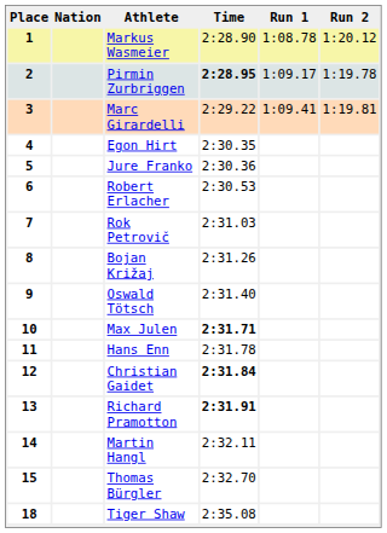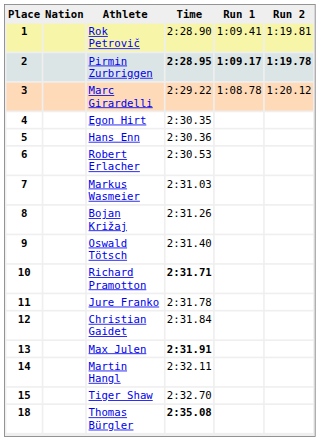1 | Athlete: Markus Wasmeier -> Rok Petrovič
1 | Run 1: 1:08.78 -> 1:09.41
1 | Run 2: 1:20.12 -> 1:19.81
2 | Run 1: normal -> bold
2 | Run 2: normal -> bold
3 | Run 1: 1:09.41 -> 1:08.78
3 | Run 2: 1:19.81 -> 1:20.12
5 | Athlete: Jure Franko -> Hans Enn
7 | Athlete: Rok Petrovič -> Markus Wasmeier
10 | Athlete: Max Julen -> Richard Pramotton
11 | Athlete: Hans Enn -> Jure Franko
12 | Time: bold -> normal
13 | Athlete: Richard Pramotton -> Max Julen
15 | Athlete: Thomas Bürgler -> Tiger Shaw
18 | Athlete: Tiger Shaw -> Thomas Bürgler
18 | Time: normal -> bold
